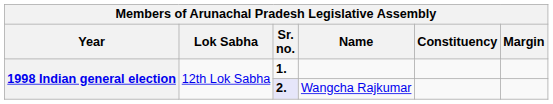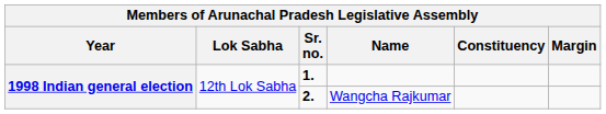Wangcha Rajkumar | Sr. no.: lavender background -> no background
